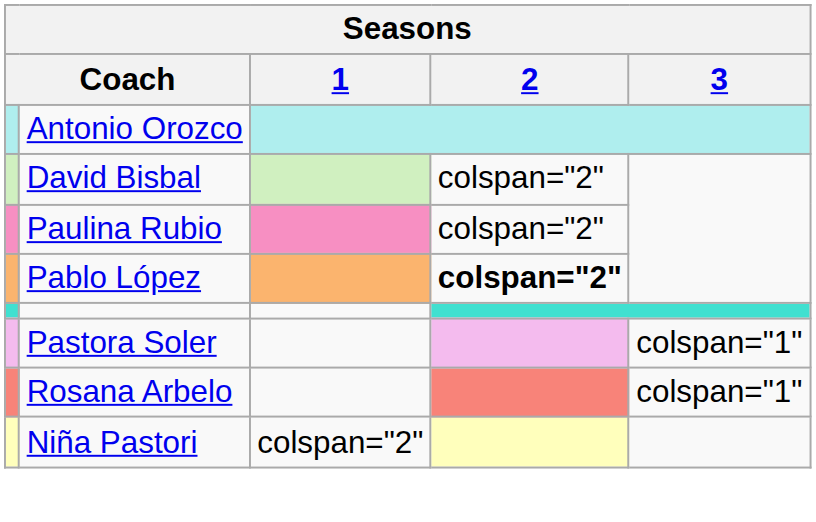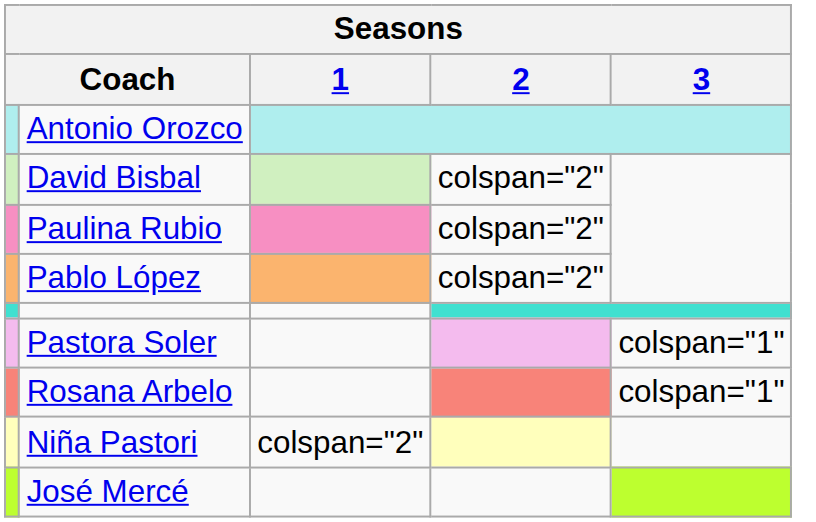Pablo López | 2: bold -> normal
+ row: José Mercé
